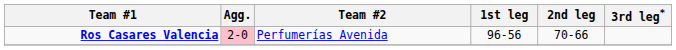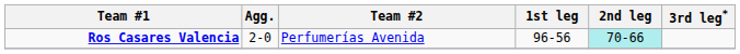Ros Casares Valencia | Agg.: pink background -> no background
Ros Casares Valencia | 2nd leg: no background -> paleturquoise background
